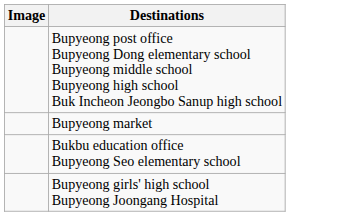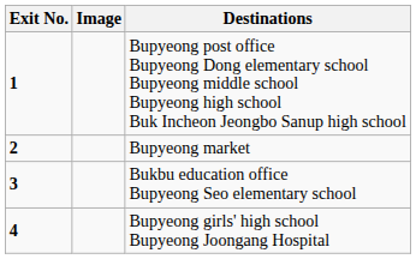+ column: Exit No. | 1 | 2 | 3 | 4
